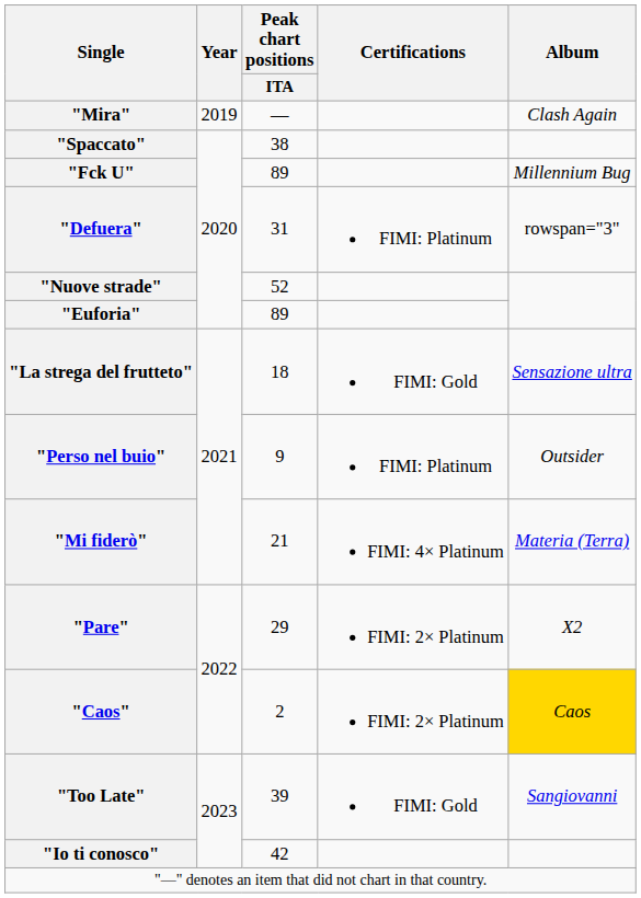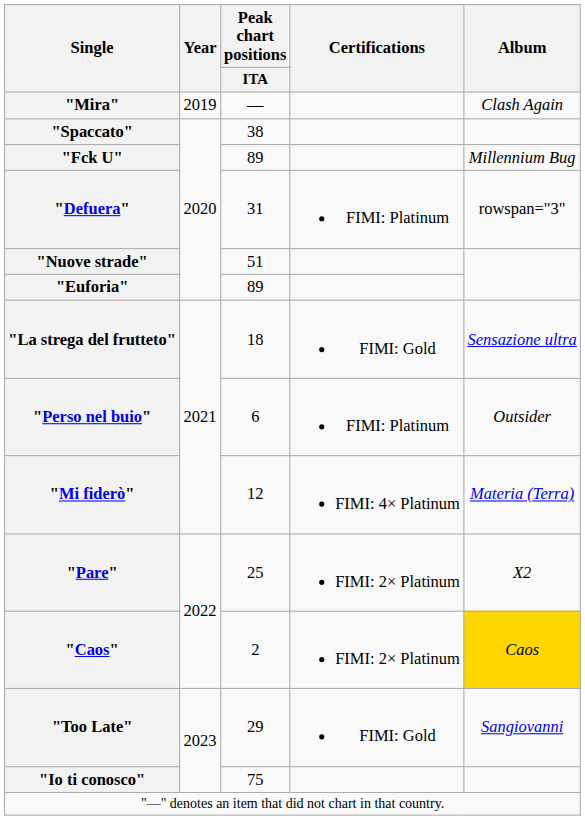"Nuove strade" | Peak chart positions / ITA: 52 -> 51
"Perso nel buio" | Peak chart positions / ITA: 9 -> 6
"Mi fiderò" | Peak chart positions / ITA: 21 -> 12
"Pare" | Peak chart positions / ITA: 29 -> 25
"Too Late" | Peak chart positions / ITA: 39 -> 29
"Io ti conosco" | Peak chart positions / ITA: 42 -> 75
